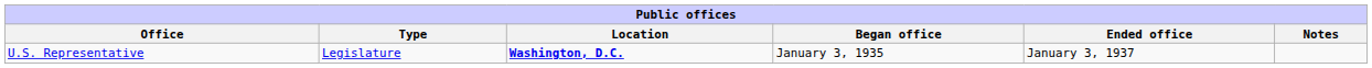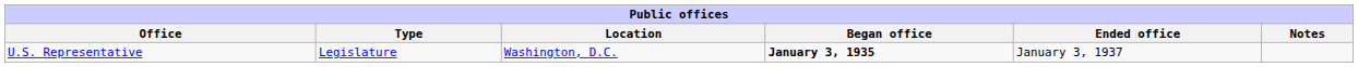U.S. Representative | Location: bold -> normal
U.S. Representative | Began office: normal -> bold
